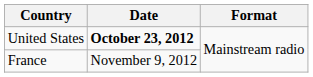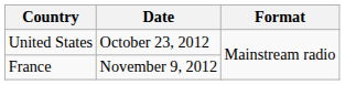United States | Date: bold -> normal
